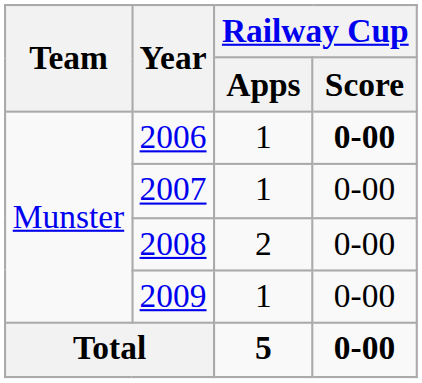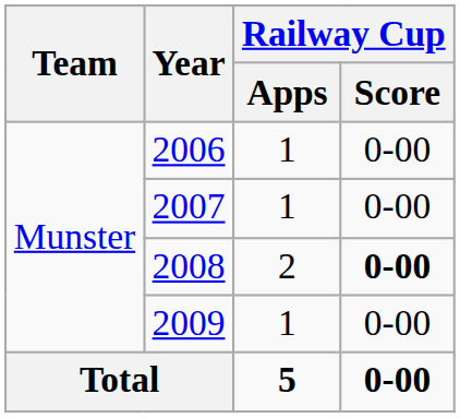2006 | Railway Cup / Score: bold -> normal
2008 | Railway Cup / Score: normal -> bold
